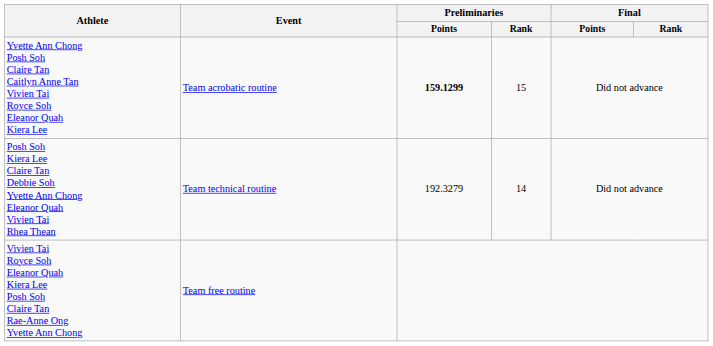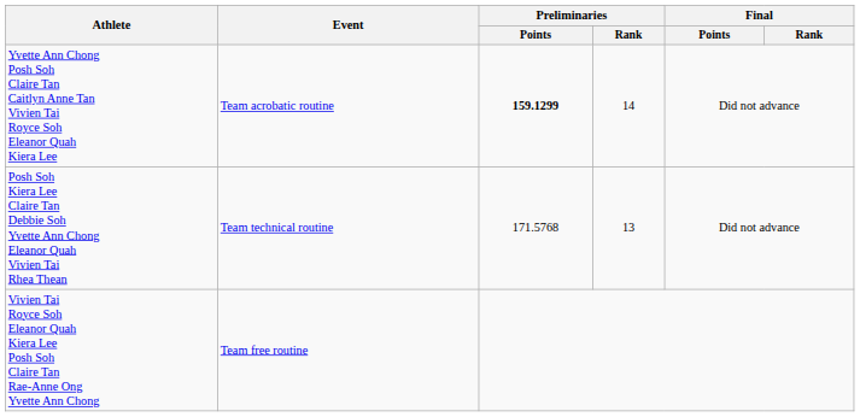row 3 | Preliminaries / Rank: 15 -> 14
row 4 | Preliminaries / Points: 192.3279 -> 171.5768
row 4 | Preliminaries / Rank: 14 -> 13
